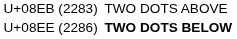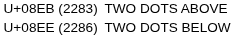U+08EE (2286) | column 2: bold -> normal
